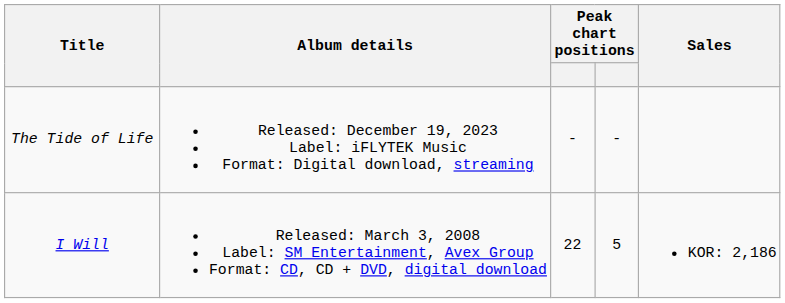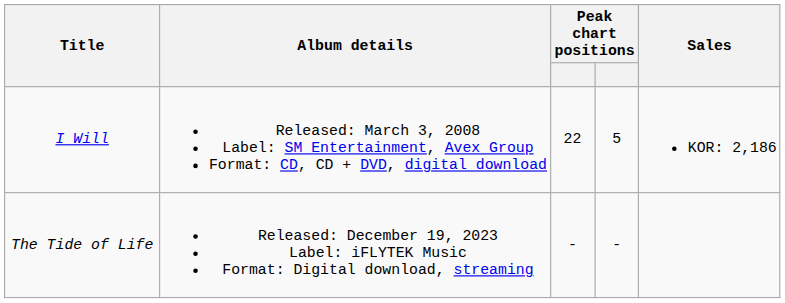rows swapped: I Will <-> The Tide of Life
